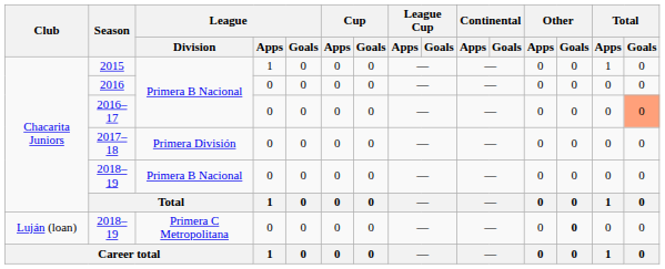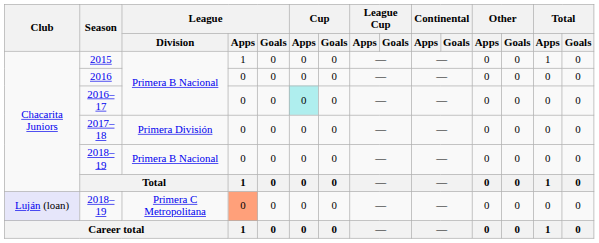2016–17 | Cup / Apps: no background -> paleturquoise background
2016–17 | Total / Goals: lightsalmon background -> no background
2018–19 / Primera C Metropolitana | Club: no background -> lavender background
2018–19 / Primera C Metropolitana | League / Apps: no background -> lightsalmon background
2018–19 / Primera C Metropolitana | Other / Goals: bold -> normal
